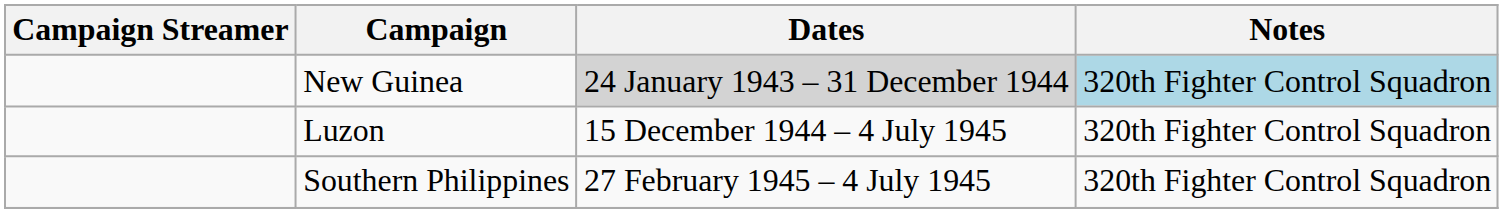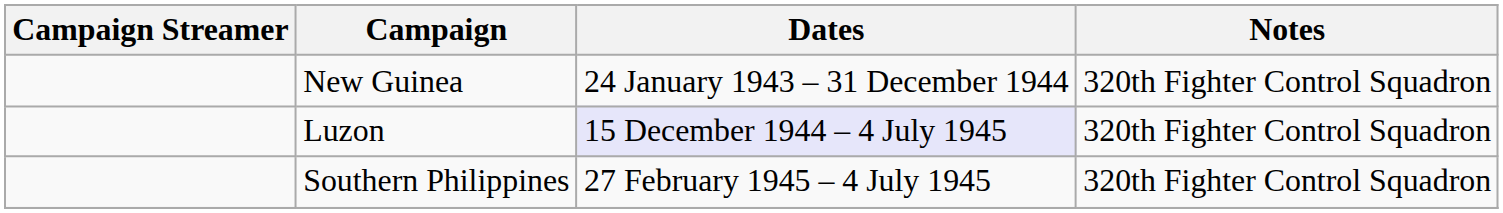New Guinea | Dates: lightgrey background -> no background
New Guinea | Notes: lightblue background -> no background
Luzon | Dates: no background -> lavender background
